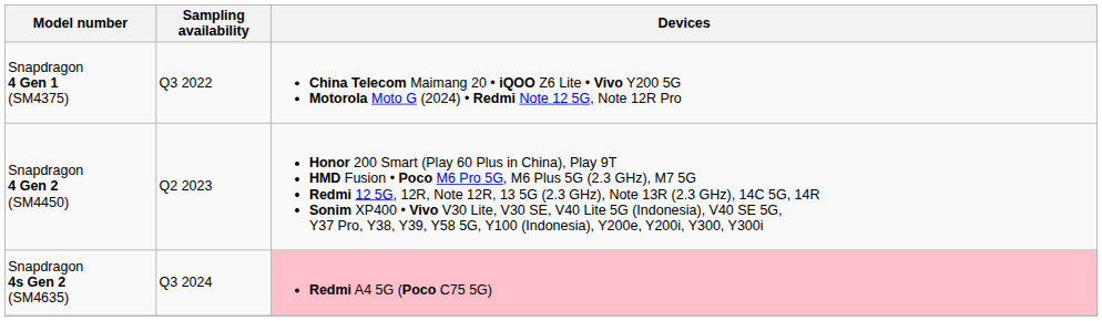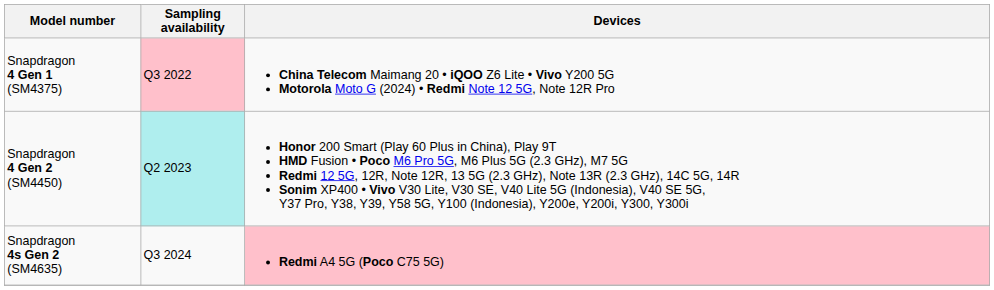Snapdragon 4 Gen 1 (SM4375) | Sampling availability: no background -> pink background
Snapdragon 4 Gen 2 (SM4450) | Sampling availability: no background -> paleturquoise background
